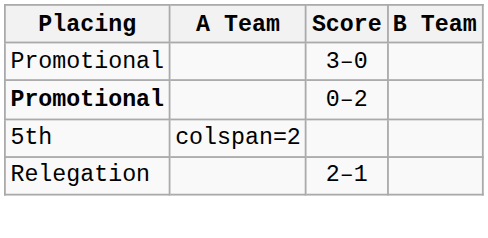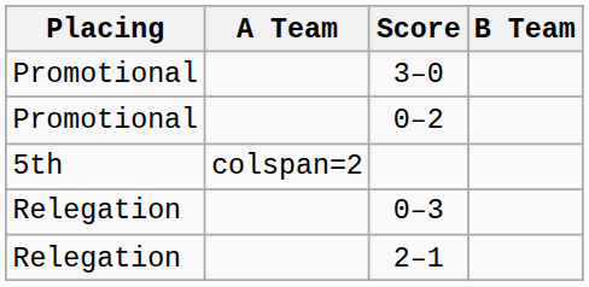0–2 | Placing: bold -> normal
+ row: Relegation | 0–3
